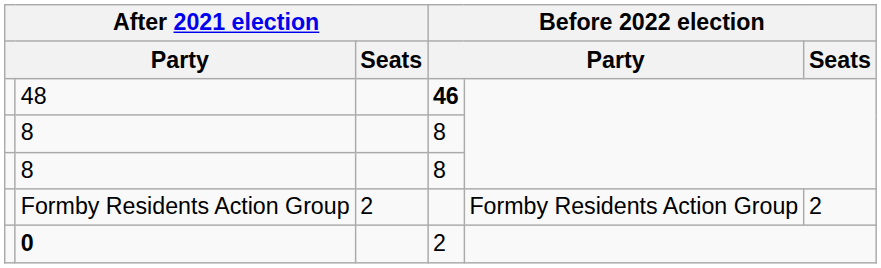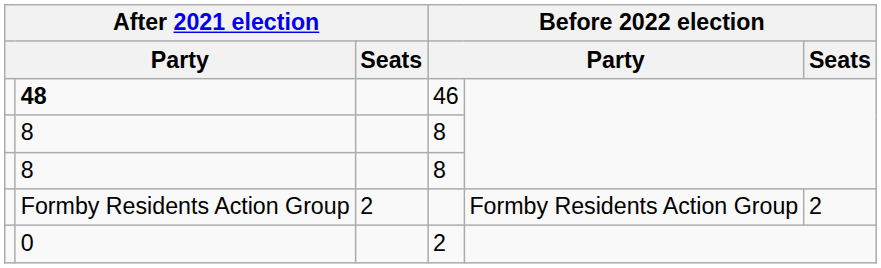48 | column 2: normal -> bold
48 | column 4: bold -> normal
0 | column 2: bold -> normal
